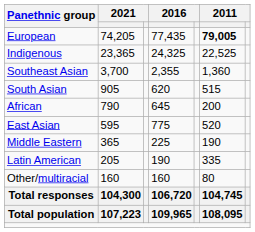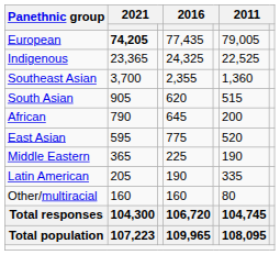European | column 2: normal -> bold
European | column 6: bold -> normal
